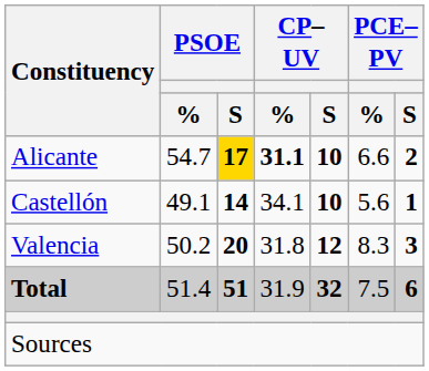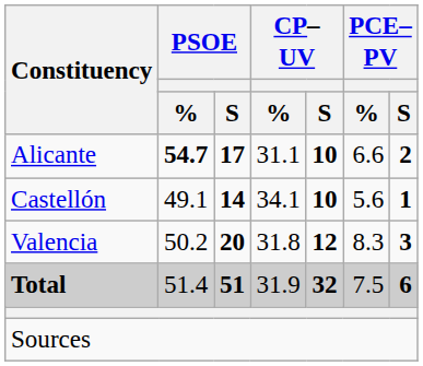Alicante | PSOE / %: normal -> bold
Alicante | PSOE / S: gold background -> no background
Alicante | CP–UV / %: bold -> normal
